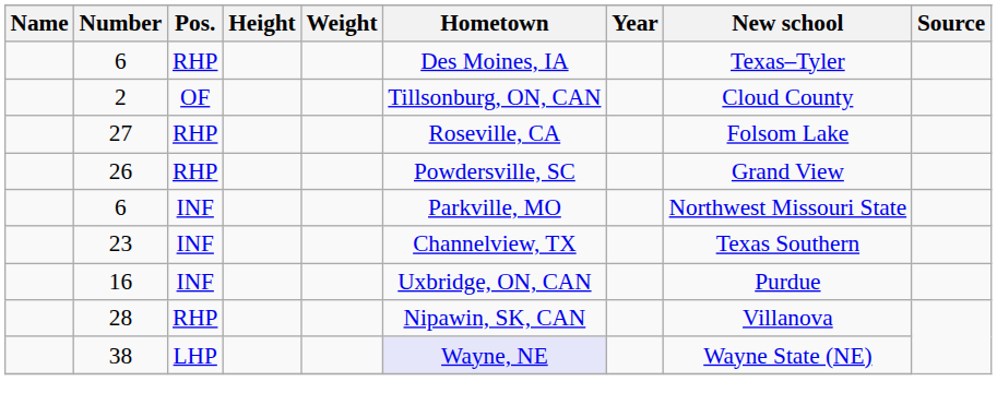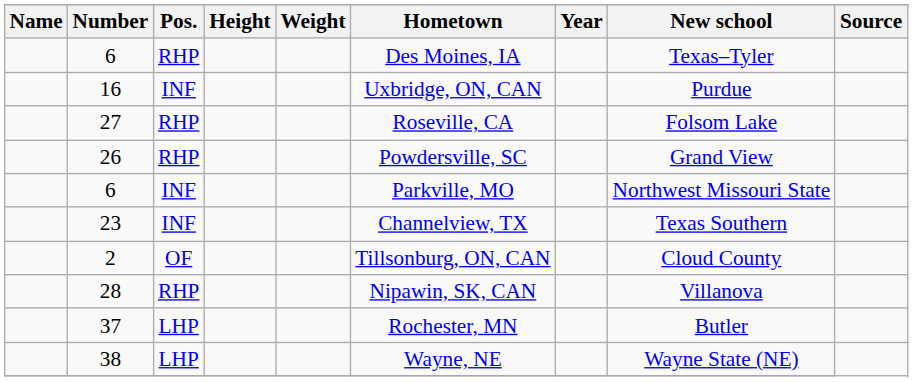rows swapped: 2 <-> 16
+ row: 37 | LHP | Rochester, MN | Butler
38 | Hometown: lavender background -> no background
